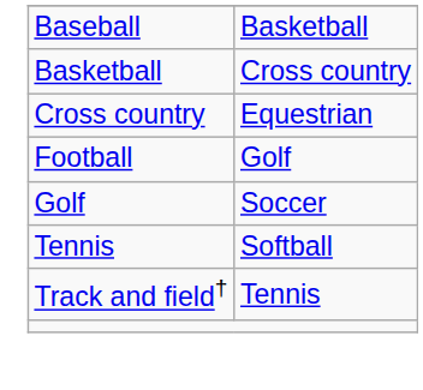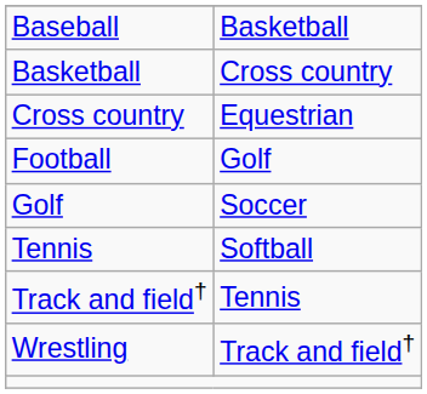+ row: Wrestling | Track and field†
